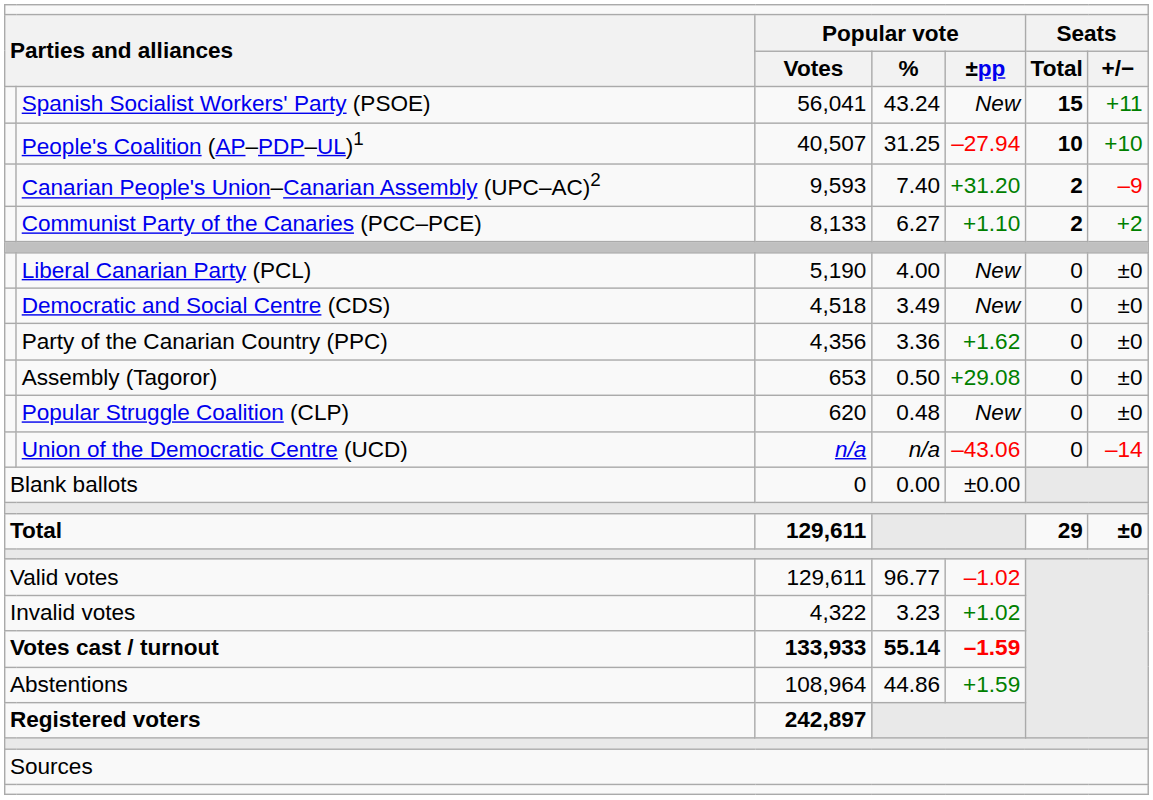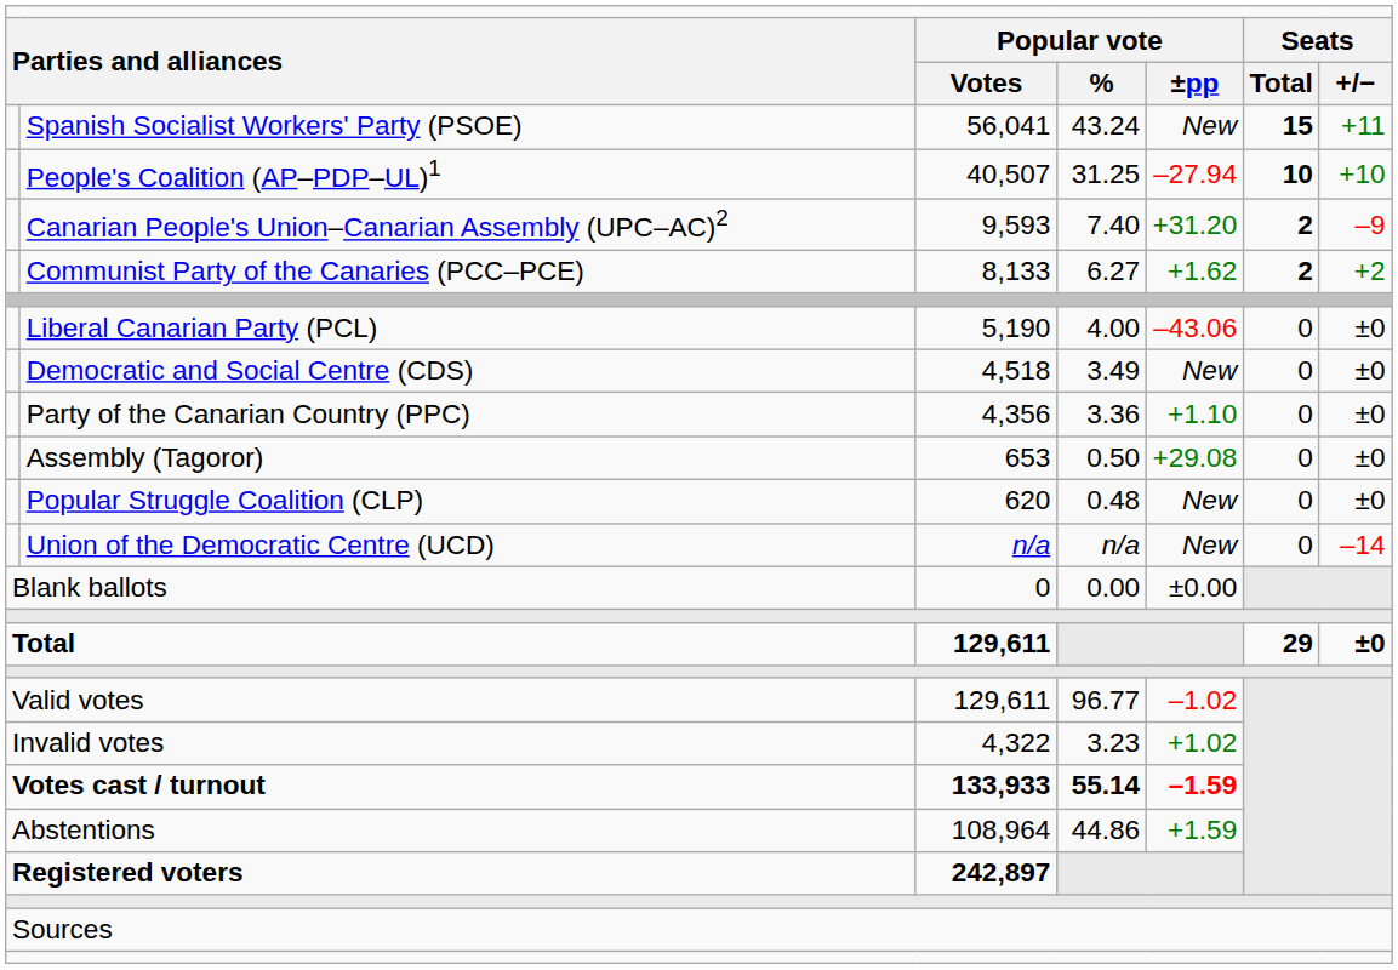Communist Party of the Canaries (PCC–PCE) | column 5: +1.10 -> +1.62
Liberal Canarian Party (PCL) | column 5: New -> –43.06
Party of the Canarian Country (PPC) | column 5: +1.62 -> +1.10
Union of the Democratic Centre (UCD) | column 5: –43.06 -> New
